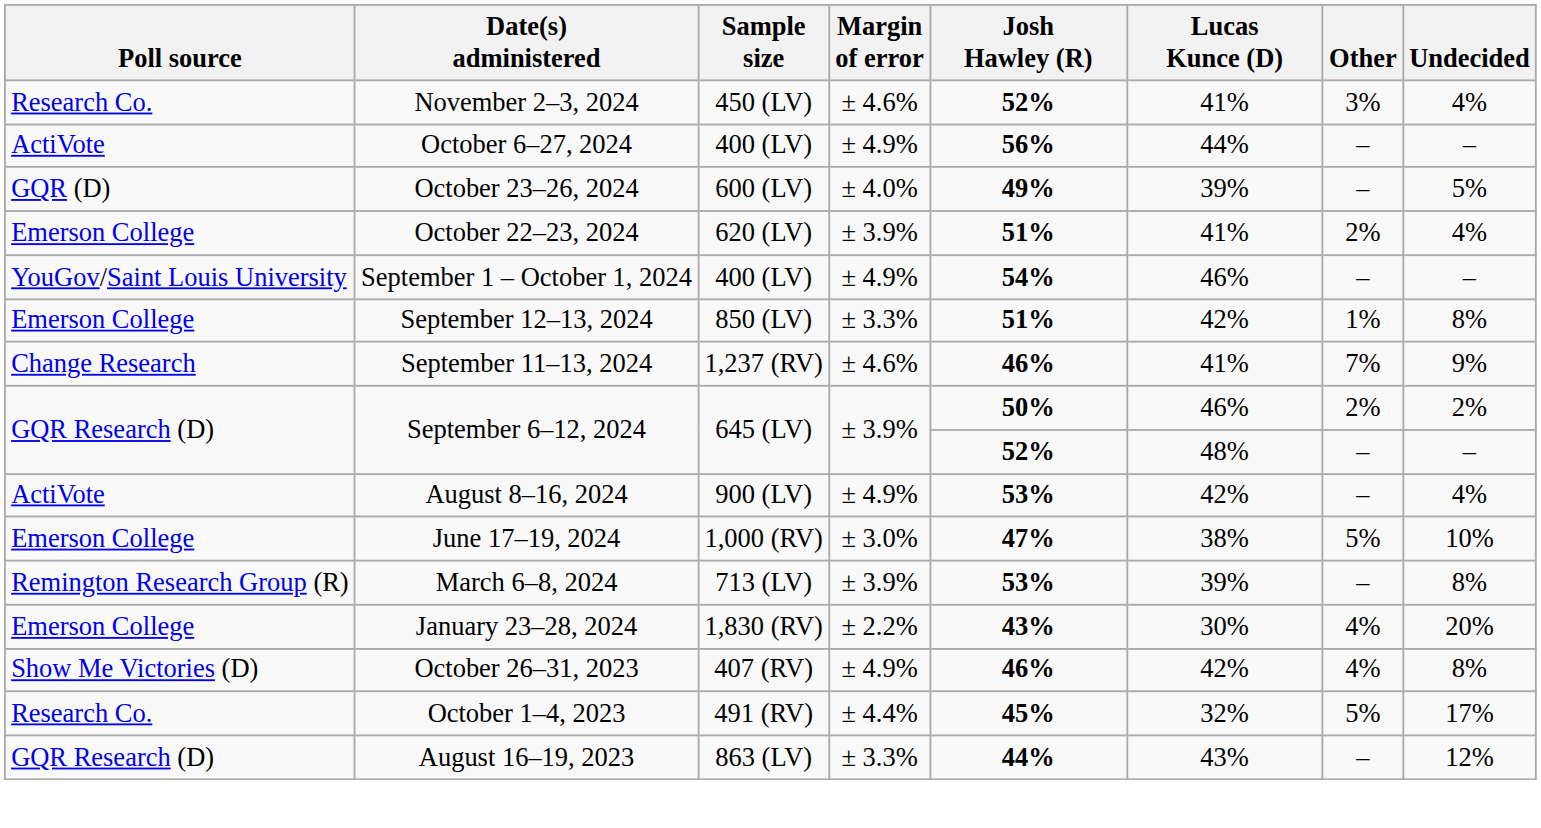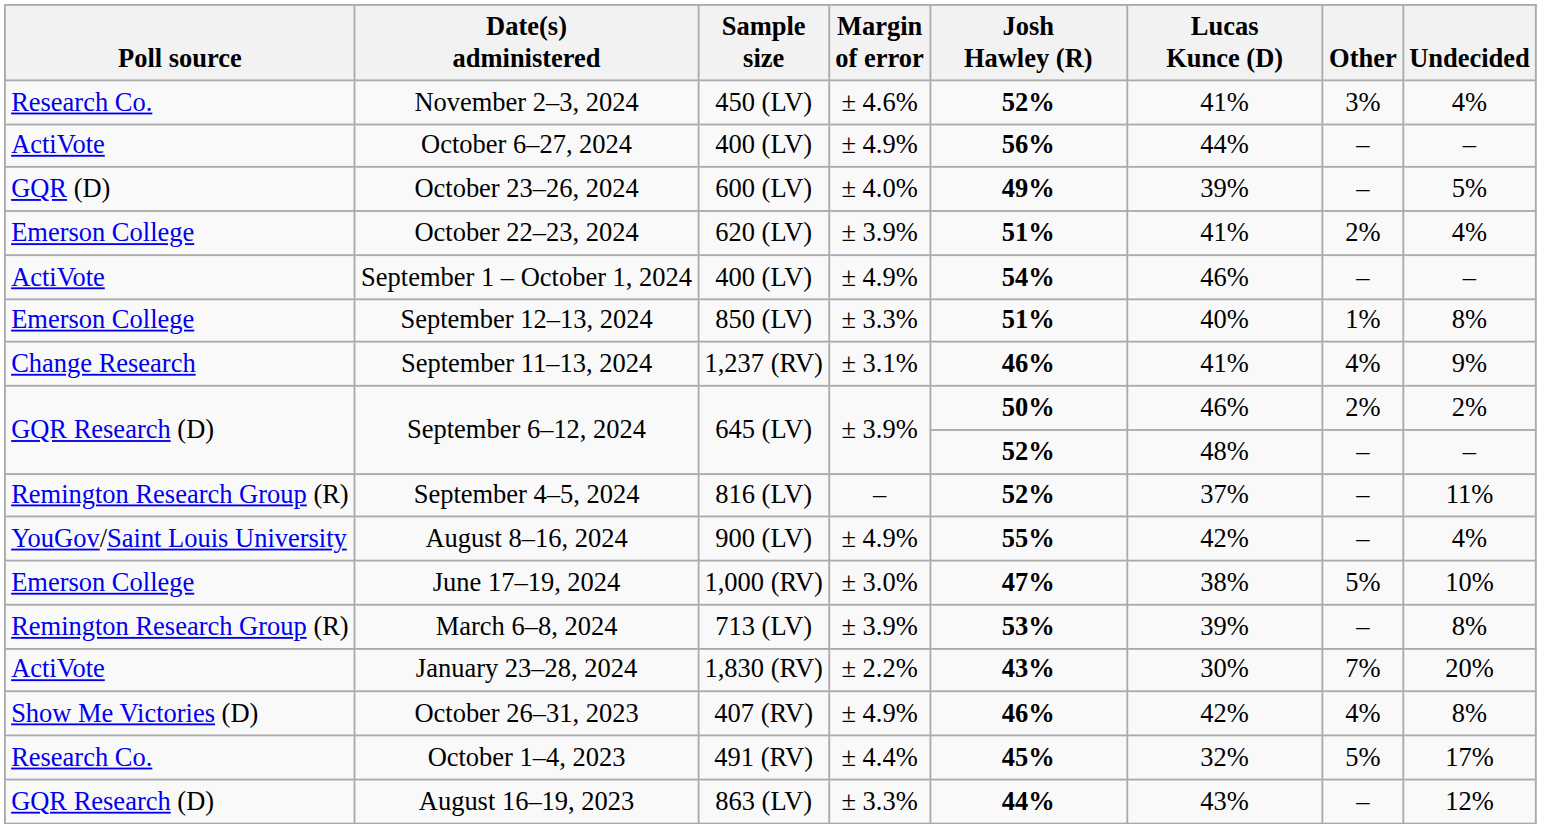September 1 – October 1, 2024 | Poll source: YouGov/Saint Louis University -> ActiVote
September 12–13, 2024 | Lucas Kunce (D): 42% -> 40%
September 11–13, 2024 | Margin of error: ± 4.6% -> ± 3.1%
September 11–13, 2024 | Other: 7% -> 4%
+ row: Remington Research Group (R) | September 4–5, 2024 | 816 (LV) | – | 52% | 37% | – | 11%
August 8–16, 2024 | Poll source: ActiVote -> YouGov/Saint Louis University
August 8–16, 2024 | Josh Hawley (R): 53% -> 55%
January 23–28, 2024 | Poll source: Emerson College -> ActiVote
January 23–28, 2024 | Other: 4% -> 7%
